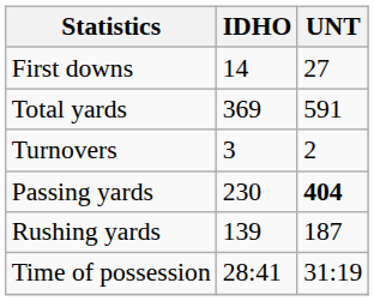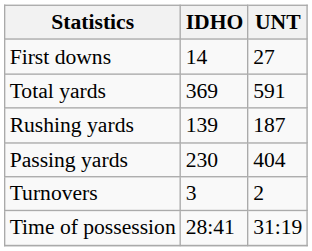rows swapped: Rushing yards <-> Turnovers
Passing yards | UNT: bold -> normal
